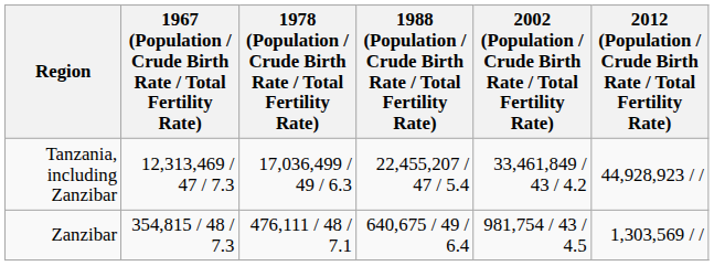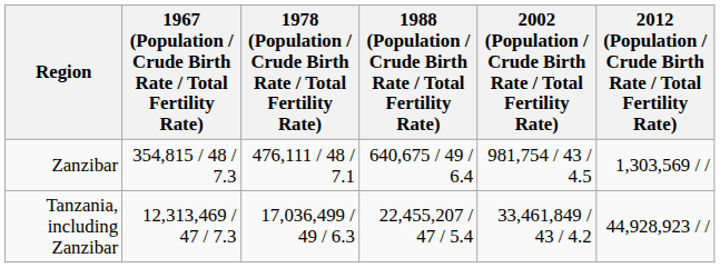rows swapped: Tanzania, including Zanzibar <-> Zanzibar
